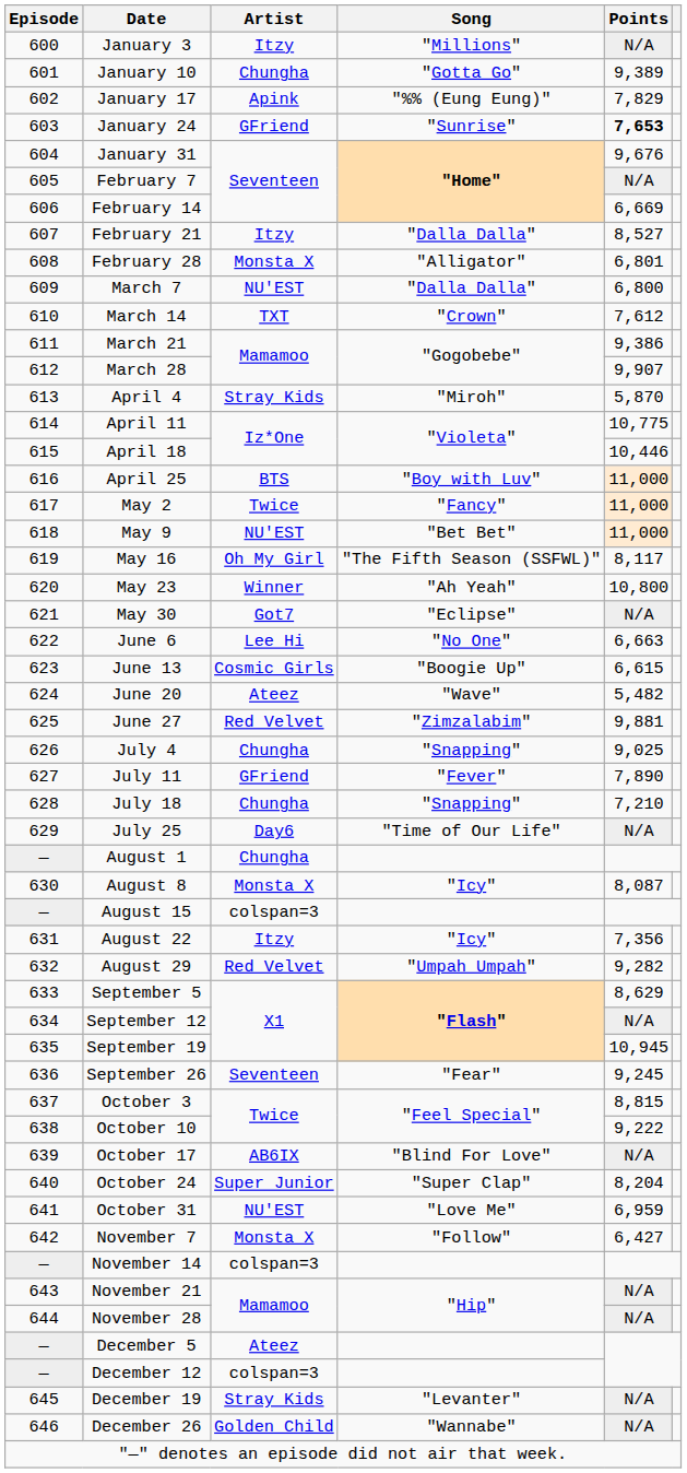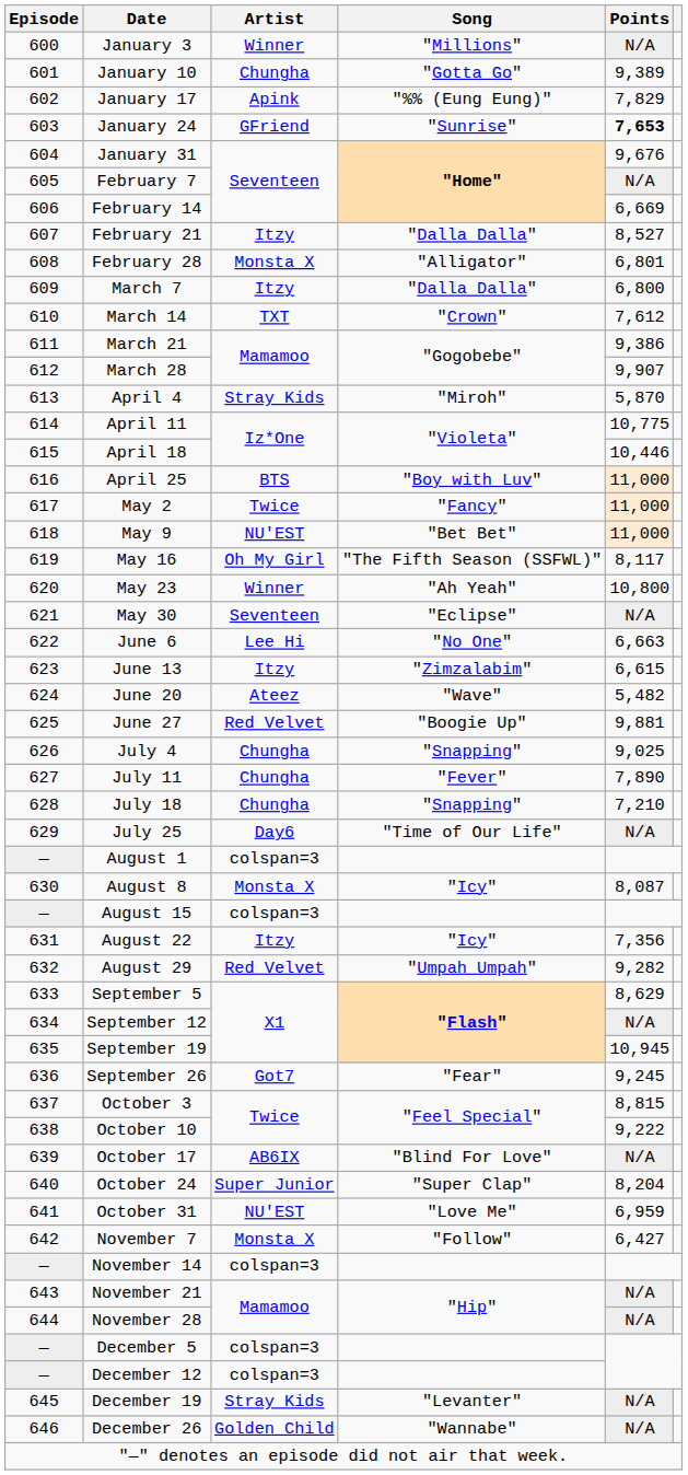January 3 | Artist: Itzy -> Winner
March 7 | Artist: NU'EST -> Itzy
May 30 | Artist: Got7 -> Seventeen
June 13 | Artist: Cosmic Girls -> Itzy
June 13 | Song: "Boogie Up" -> "Zimzalabim"
June 27 | Song: "Zimzalabim" -> "Boogie Up"
July 11 | Artist: GFriend -> Chungha
August 1 | Artist: Chungha -> colspan=3
September 26 | Artist: Seventeen -> Got7
December 5 | Artist: Ateez -> colspan=3
